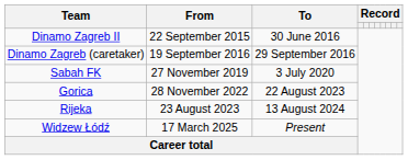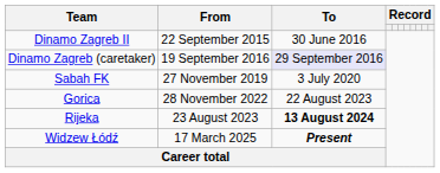Dinamo Zagreb (caretaker) | To: no background -> lavender background
Rijeka | To: normal -> bold
Widzew Łódź | To: normal -> bold
